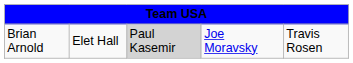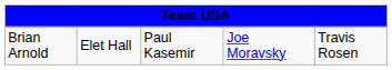Brian Arnold | column 3: lightgrey background -> no background
